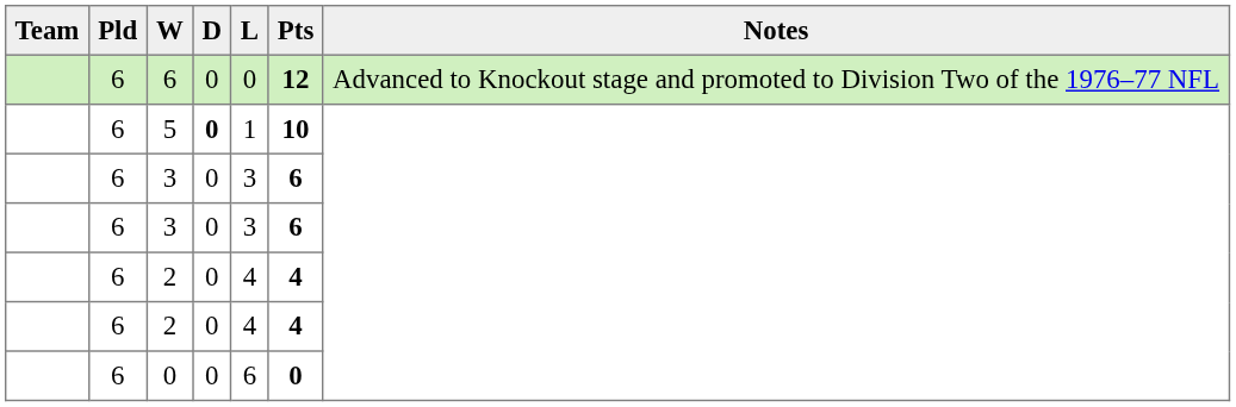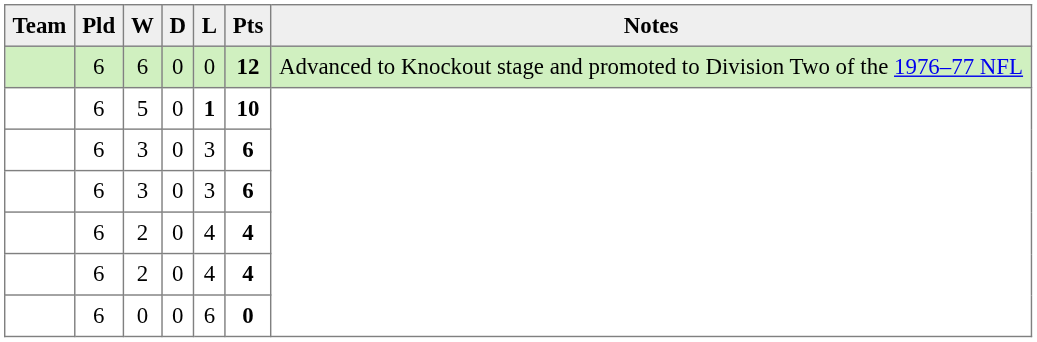5 | D: bold -> normal
5 | L: normal -> bold
